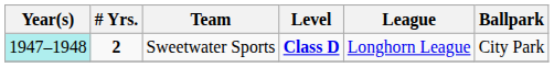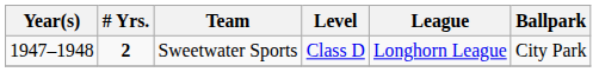Sweetwater Sports | Year(s): paleturquoise background -> no background
Sweetwater Sports | Level: bold -> normal
